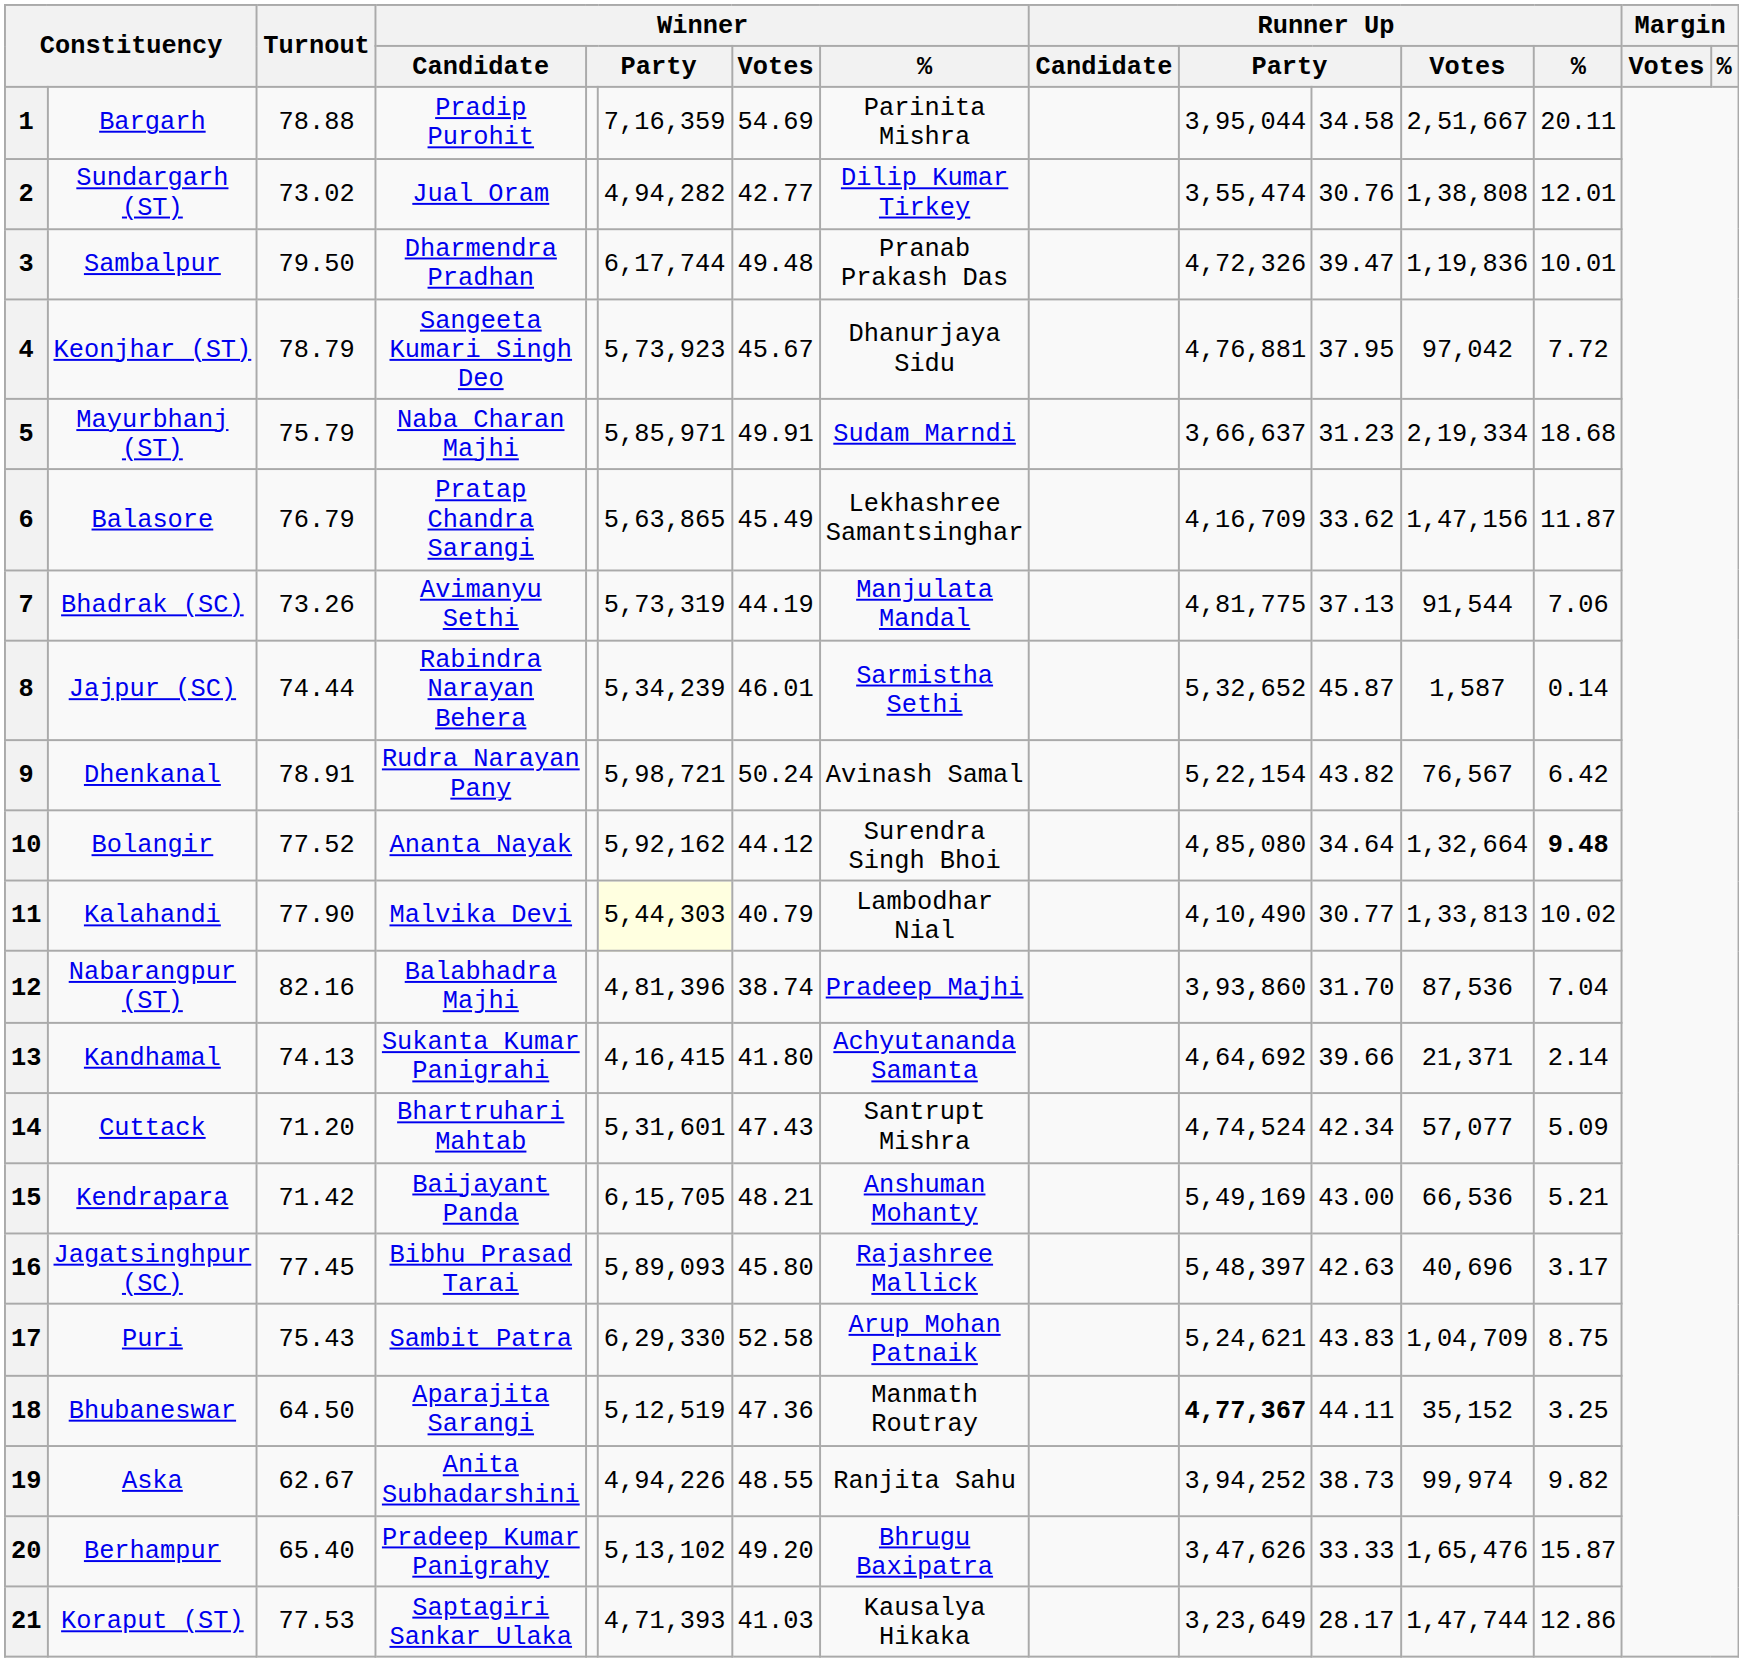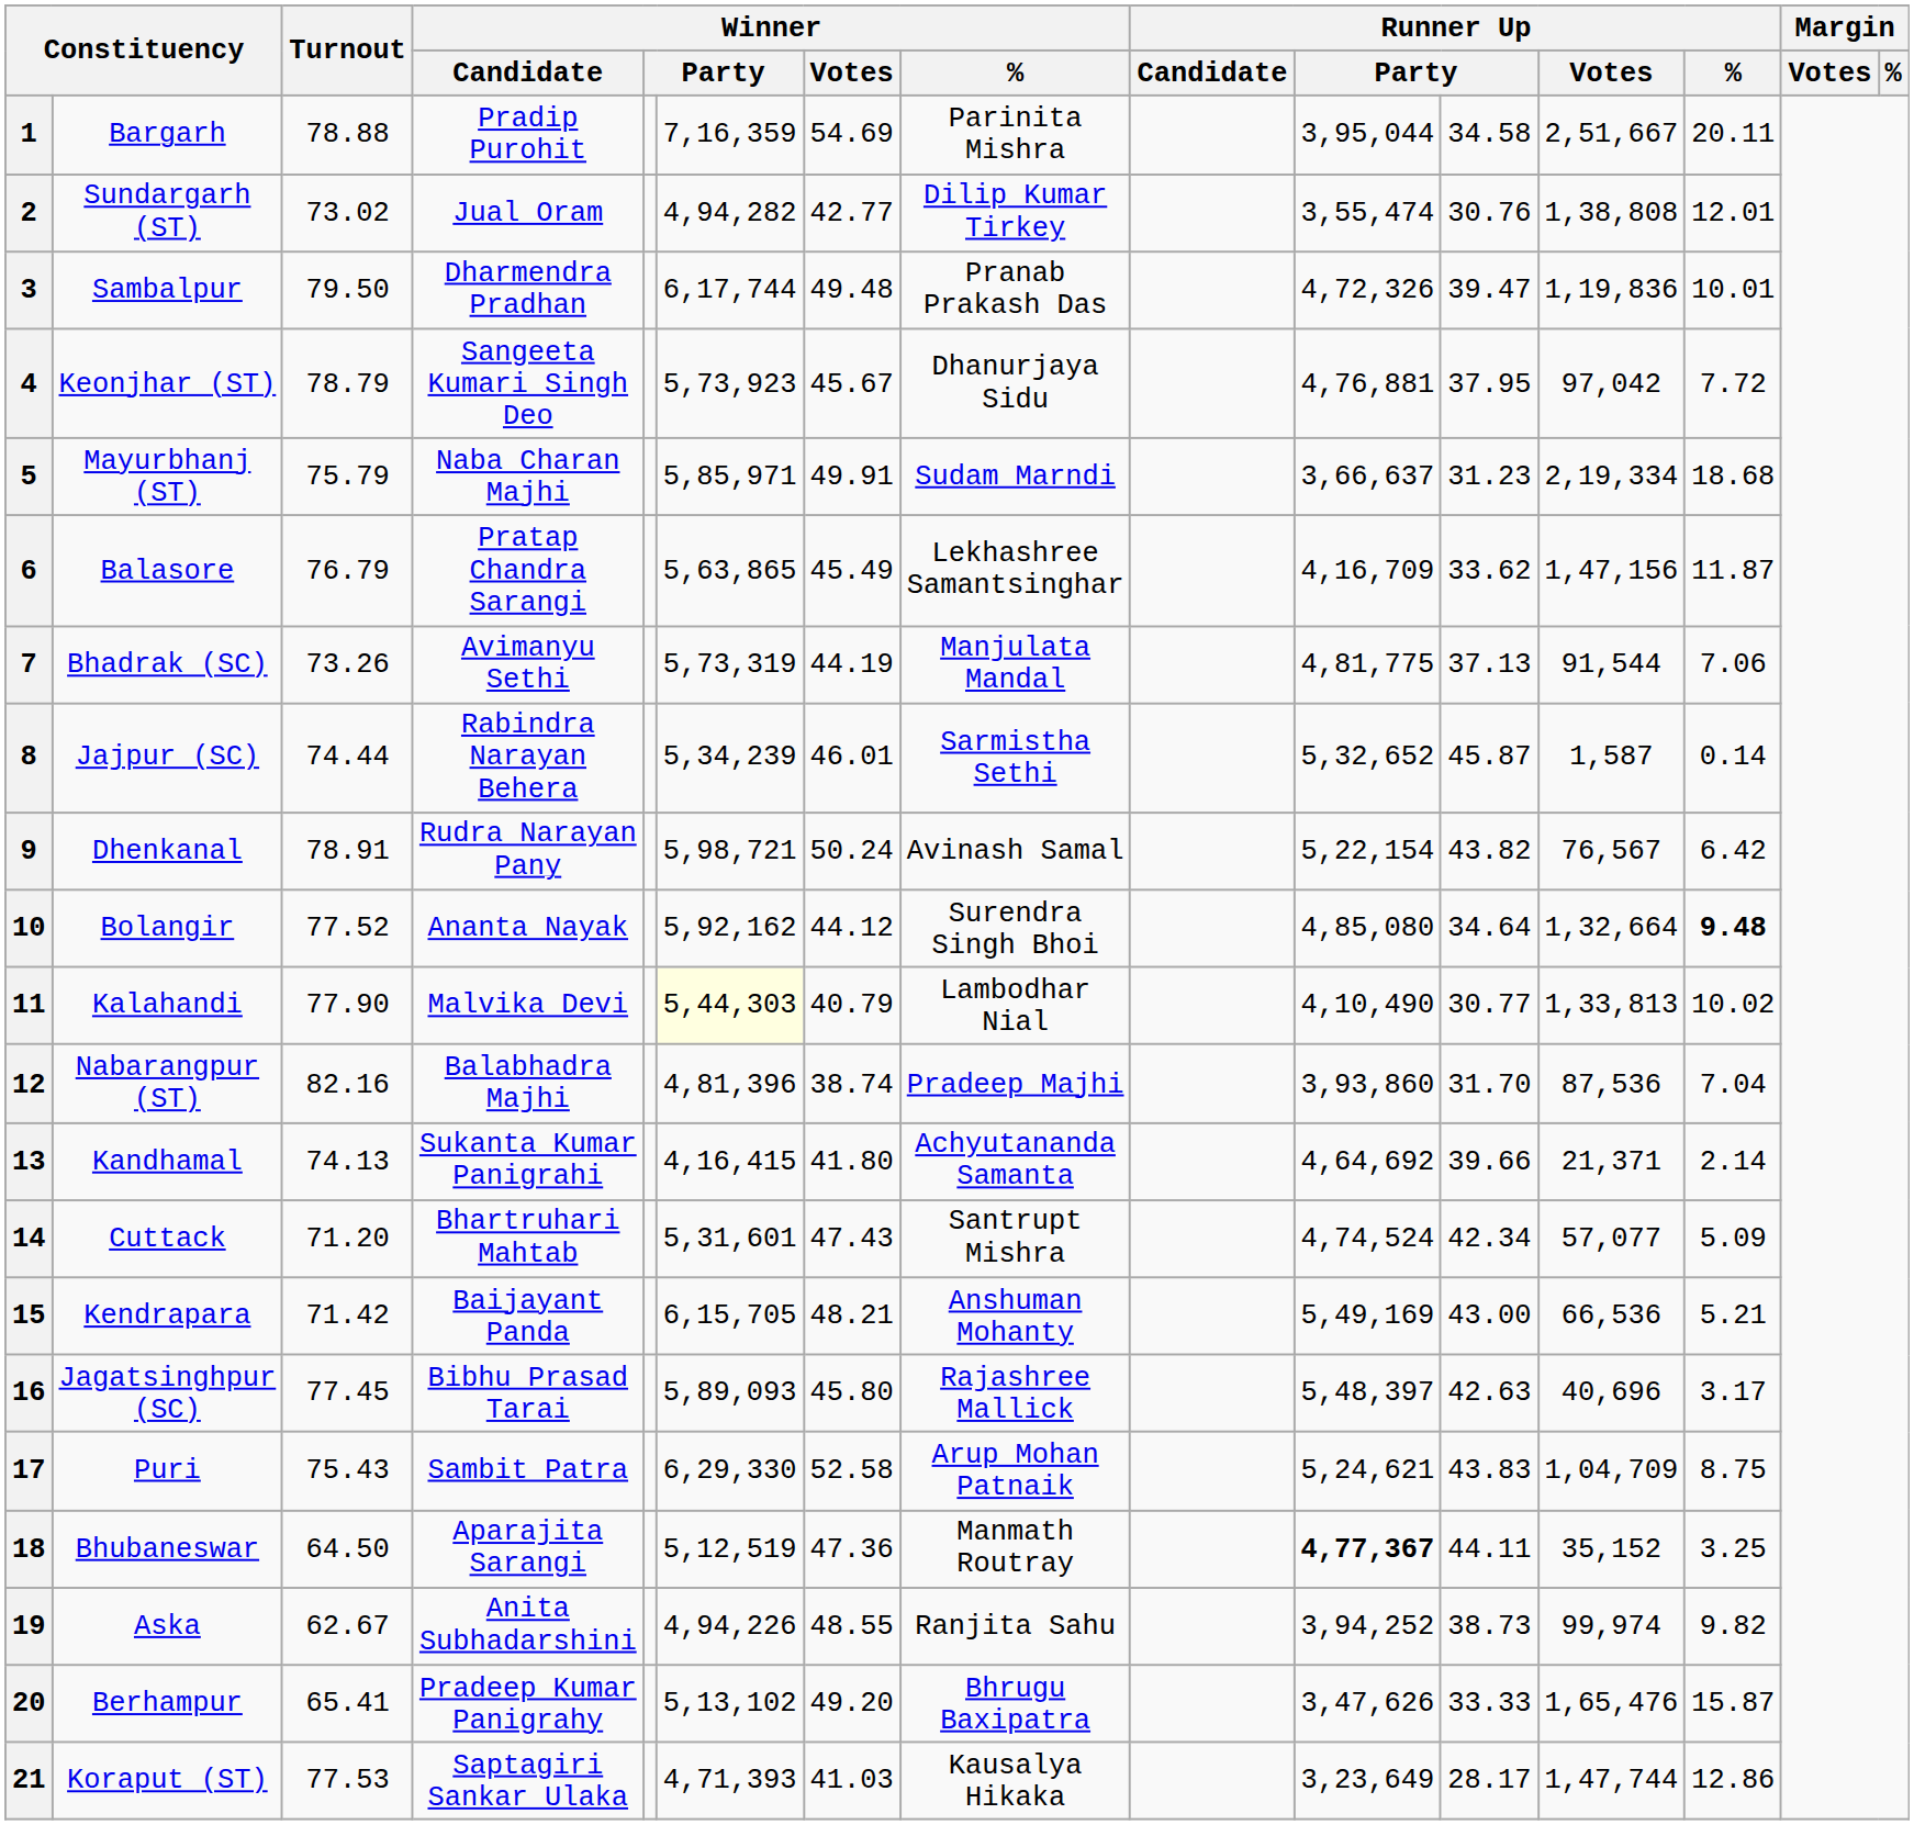20 | Turnout: 65.40 -> 65.41
